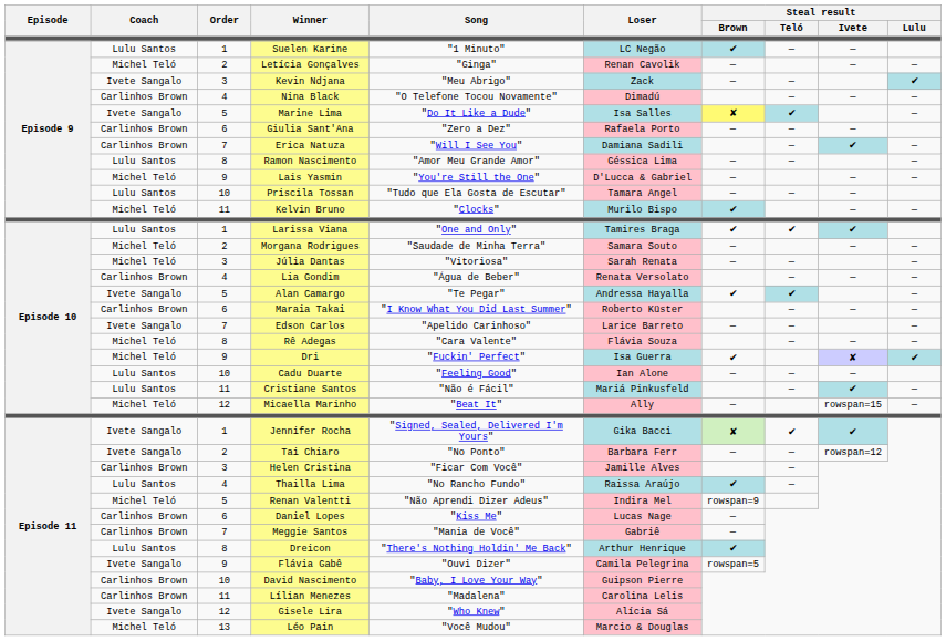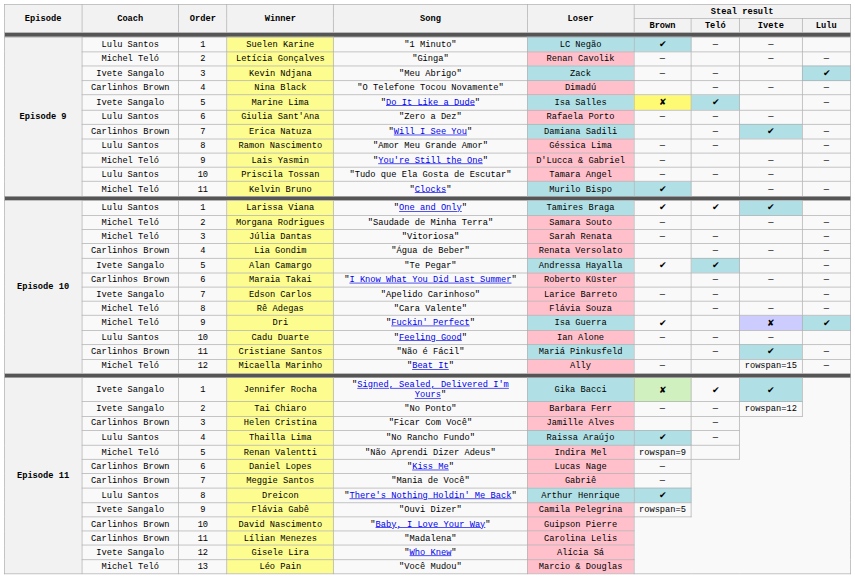Giulia Sant'Ana | Coach: Carlinhos Brown -> Lulu Santos
Cristiane Santos | Coach: Lulu Santos -> Carlinhos Brown
